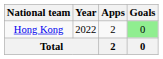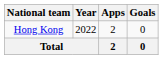Hong Kong | Goals: lightgreen background -> no background
